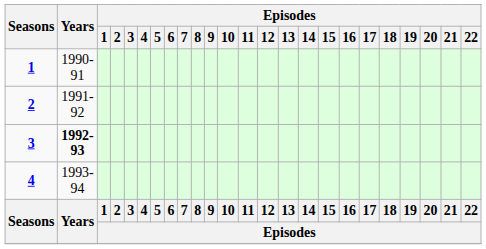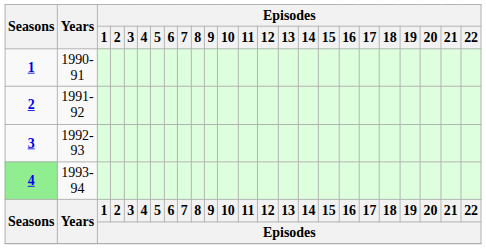row 5 | Years: bold -> normal
row 6 | Seasons: no background -> lightgreen background
